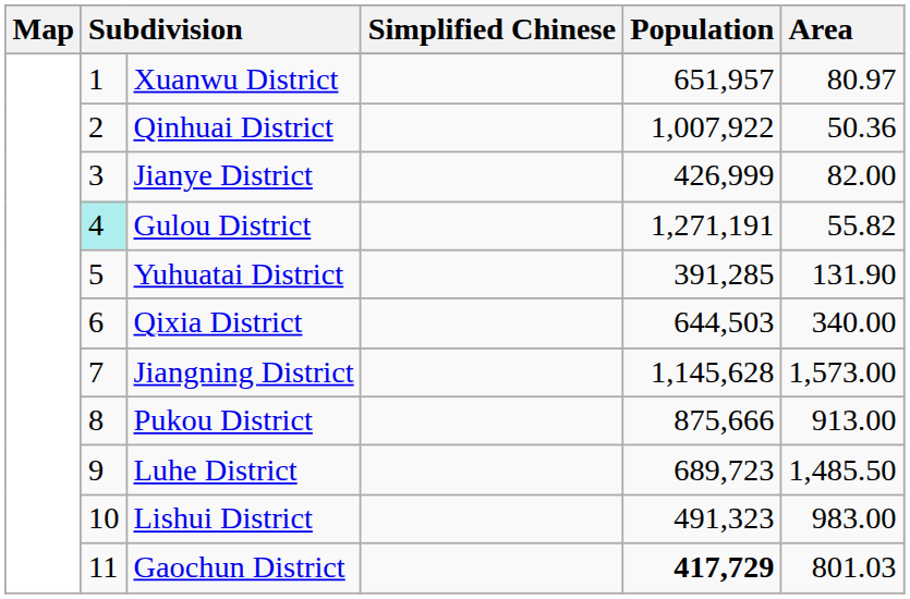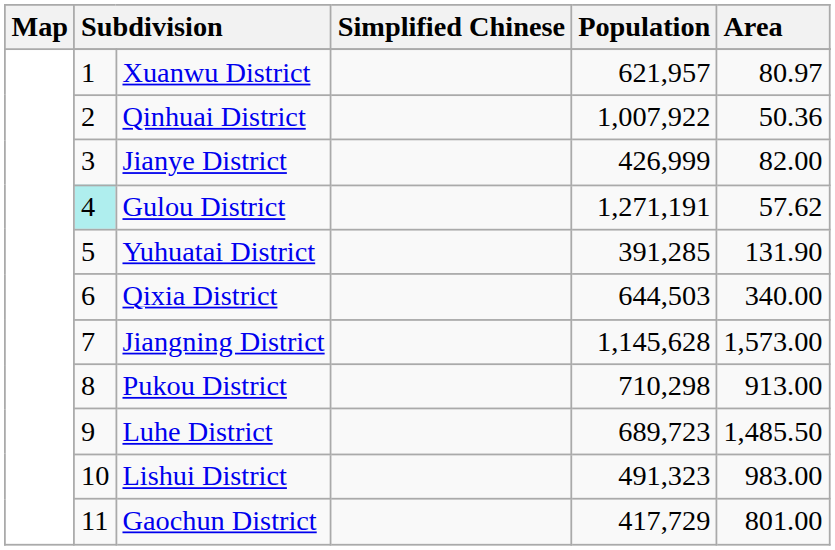Xuanwu District | Population: 651,957 -> 621,957
Gulou District | Area: 55.82 -> 57.62
Pukou District | Population: 875,666 -> 710,298
Gaochun District | Population: bold -> normal
Gaochun District | Area: 801.03 -> 801.00
